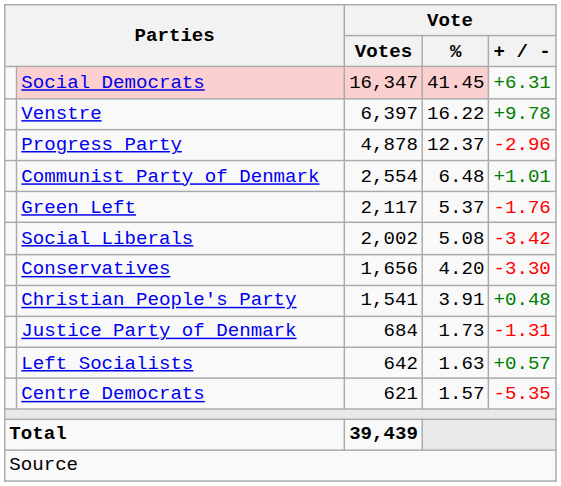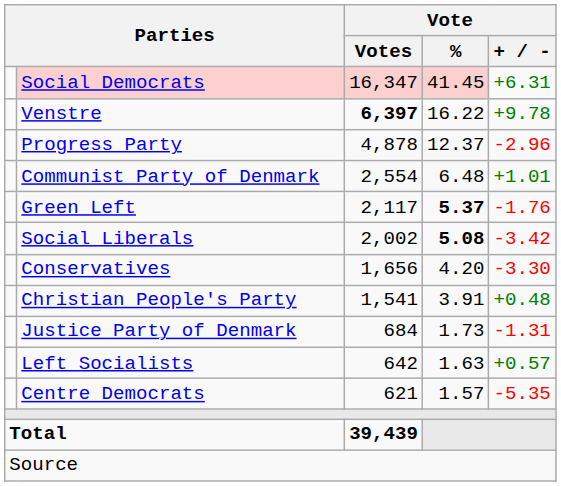Venstre | Vote / Votes: normal -> bold
Green Left | Vote / %: normal -> bold
Social Liberals | Vote / %: normal -> bold
